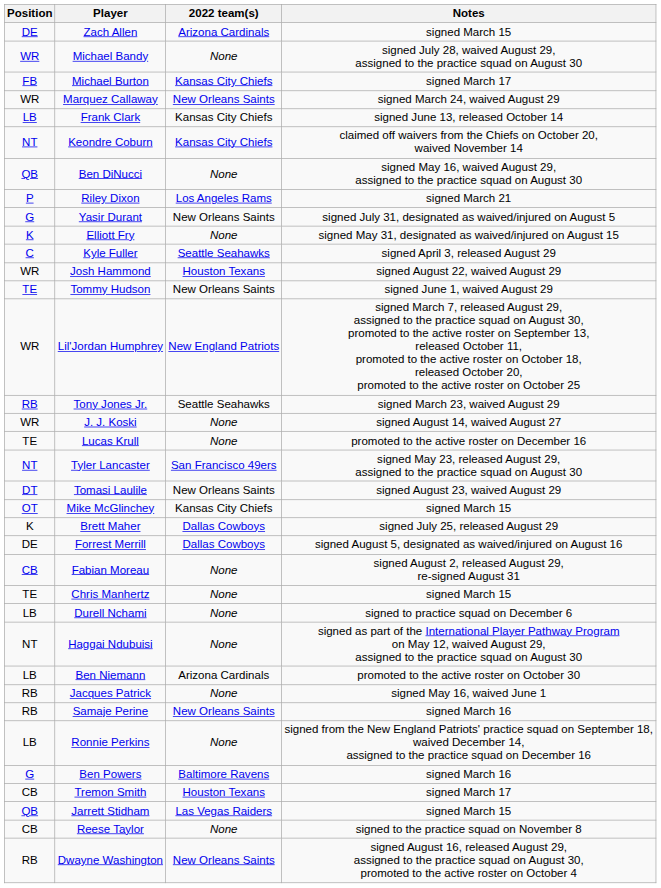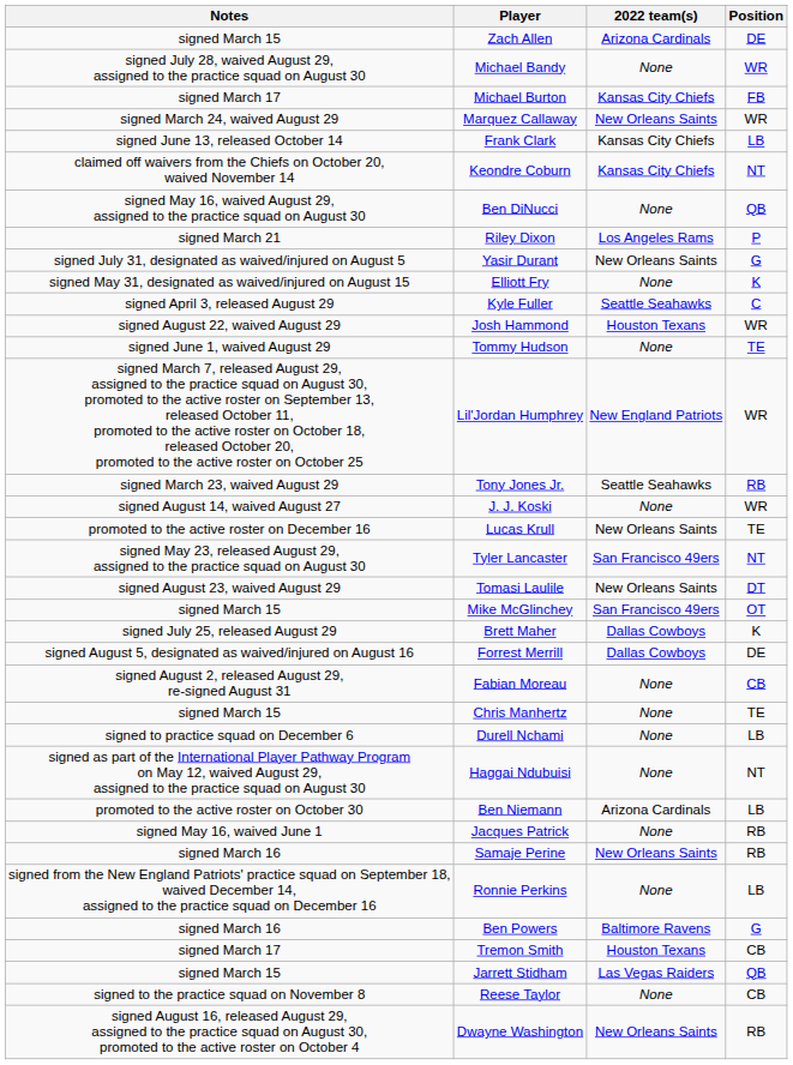columns swapped: Position <-> Notes
Tommy Hudson | 2022 team(s): New Orleans Saints -> None
Lucas Krull | 2022 team(s): None -> New Orleans Saints
Mike McGlinchey | 2022 team(s): Kansas City Chiefs -> San Francisco 49ers
